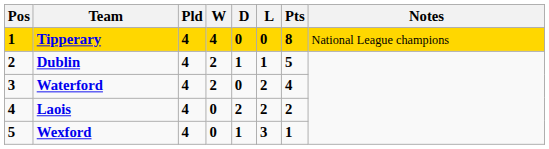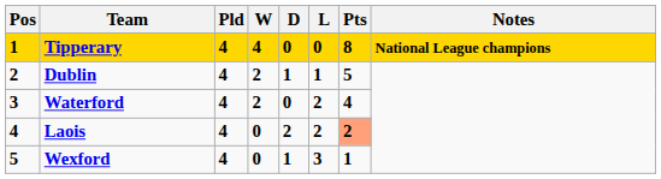Tipperary | Notes: normal -> bold
Laois | Pts: no background -> lightsalmon background
